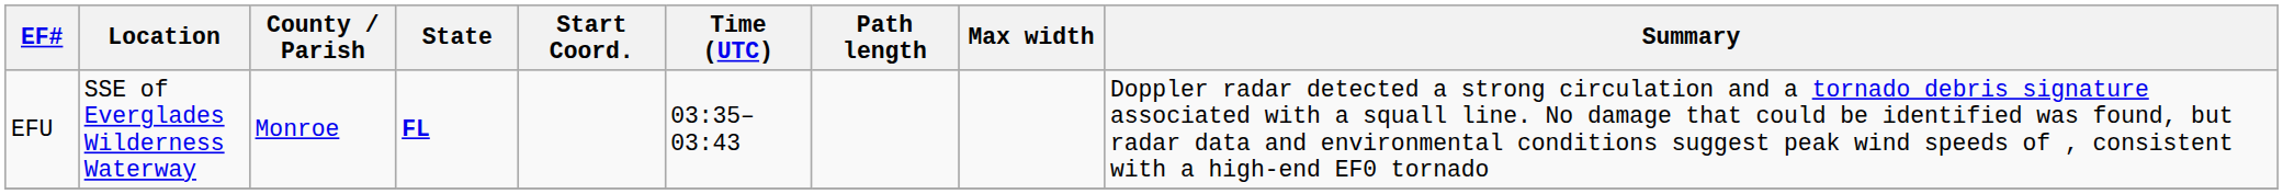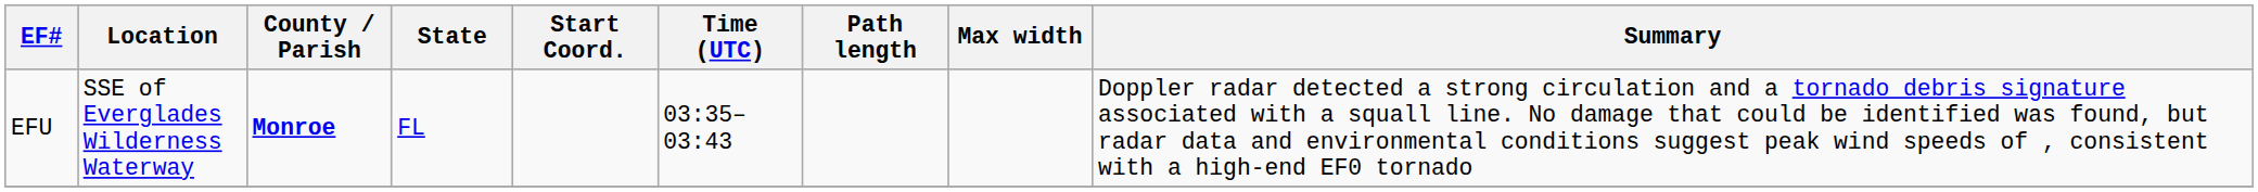EFU | County / Parish: normal -> bold
EFU | State: bold -> normal
